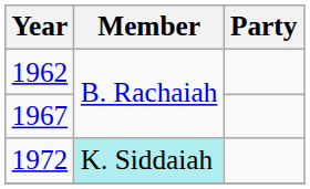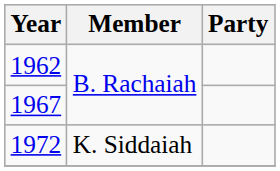1972 | Member: paleturquoise background -> no background
